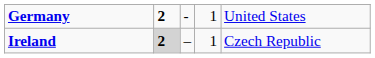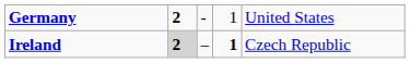Ireland | column 4: normal -> bold
